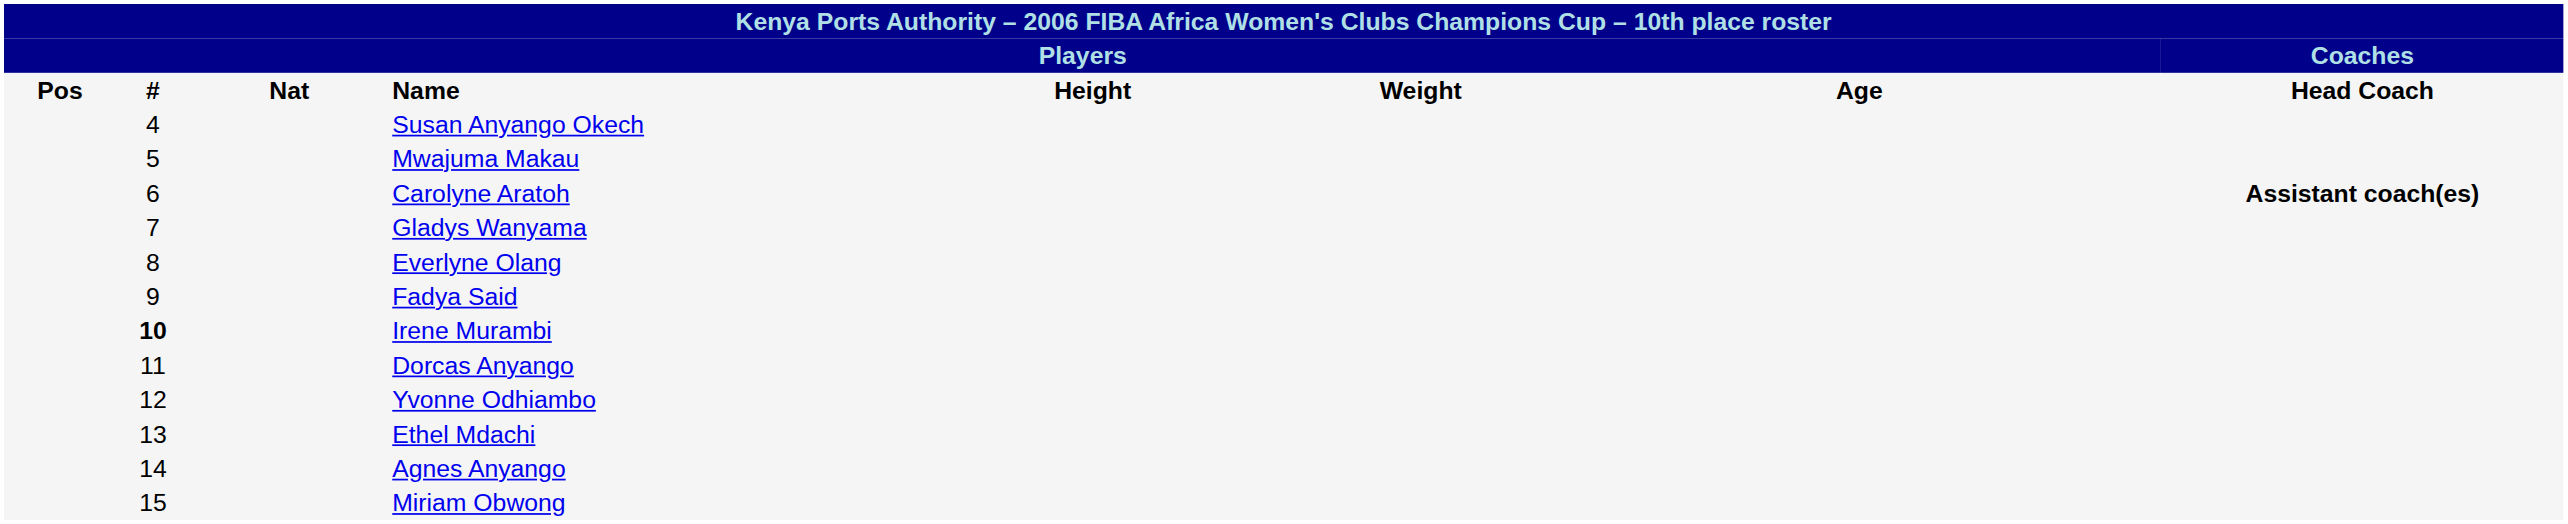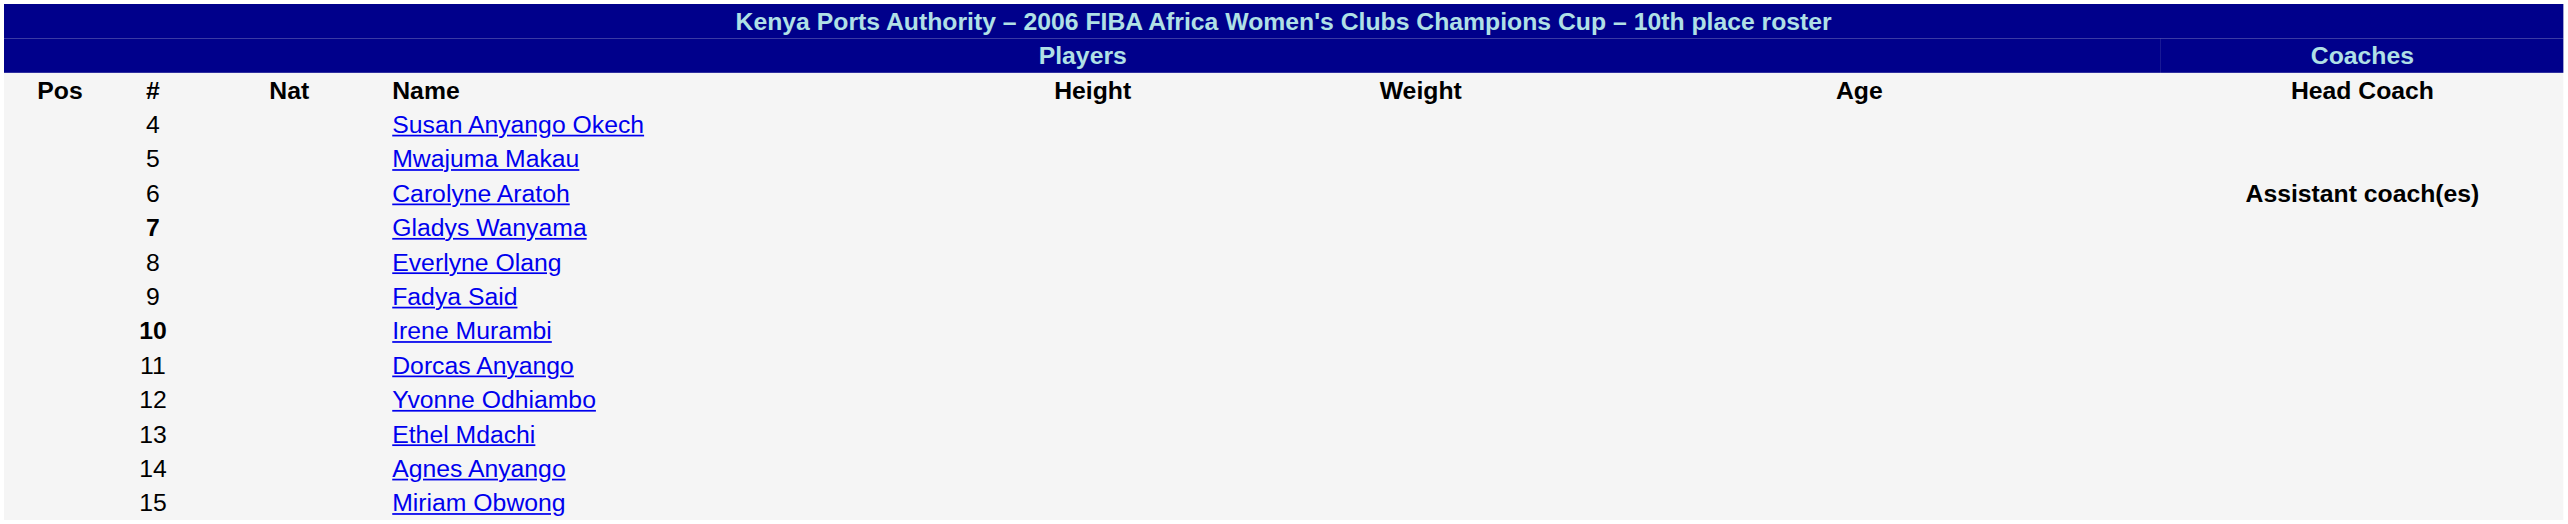Gladys Wanyama | column 2: normal -> bold
